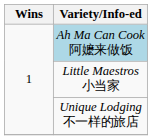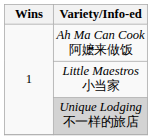Ah Ma Can Cook 阿嬷来做饭 | Variety/Info-ed: lightblue background -> no background
Unique Lodging 不一样的旅店 | Variety/Info-ed: no background -> lightgrey background
